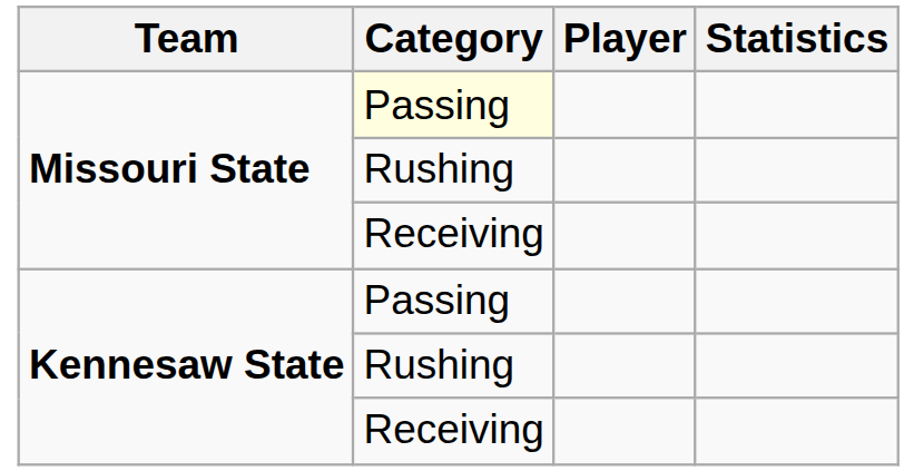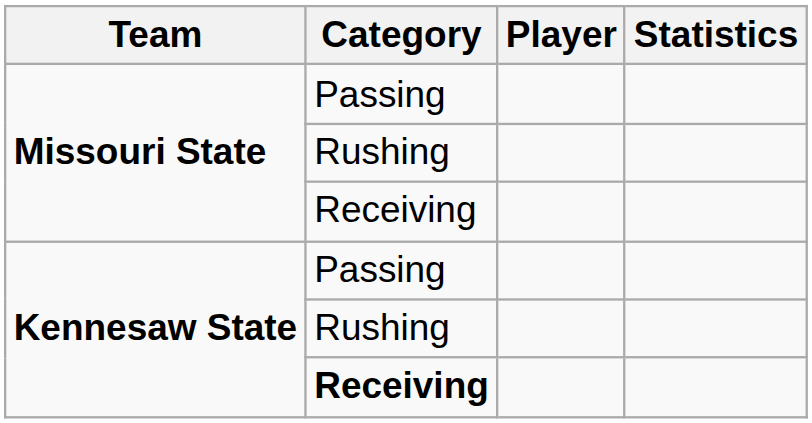Missouri State / Passing | Category: lightyellow background -> no background
Kennesaw State / Receiving | Category: normal -> bold
